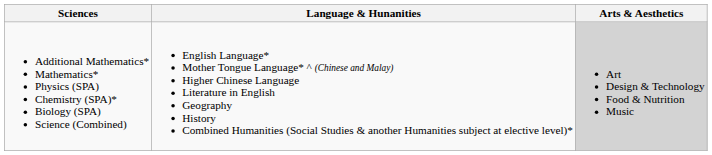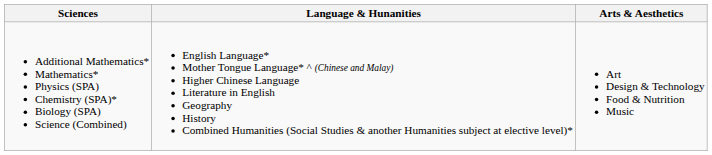row 2 | Arts & Aesthetics: lightgrey background -> no background
